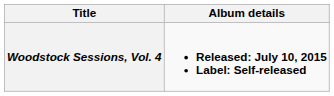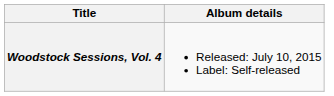Woodstock Sessions, Vol. 4 | Album details: bold -> normal
